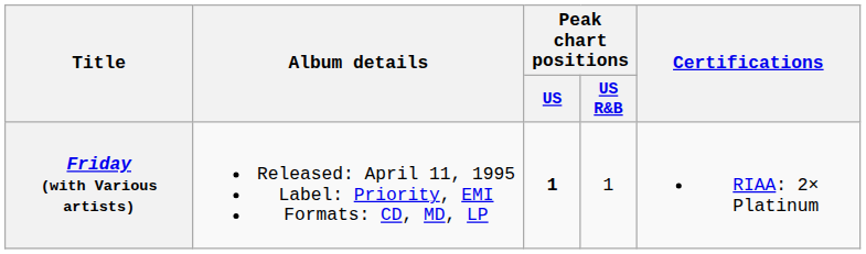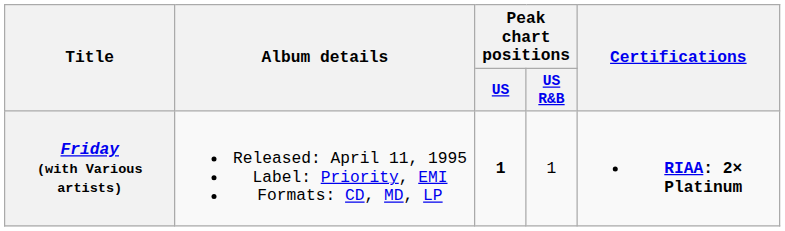Friday (with Various artists) | Certifications: normal -> bold
